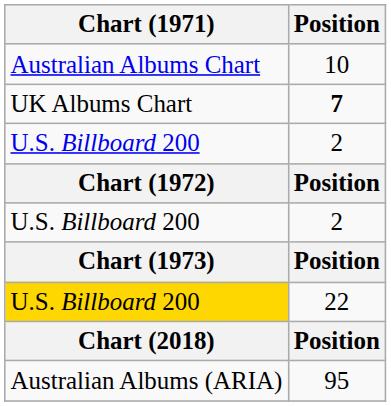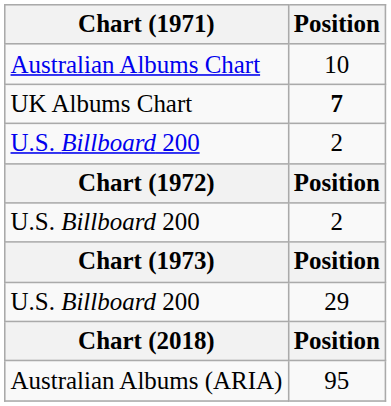row 8 | Chart (1971): gold background -> no background
row 8 | Position: 22 -> 29
